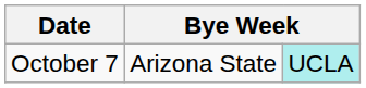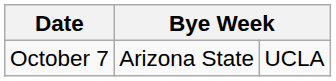October 7 | column 3: paleturquoise background -> no background
